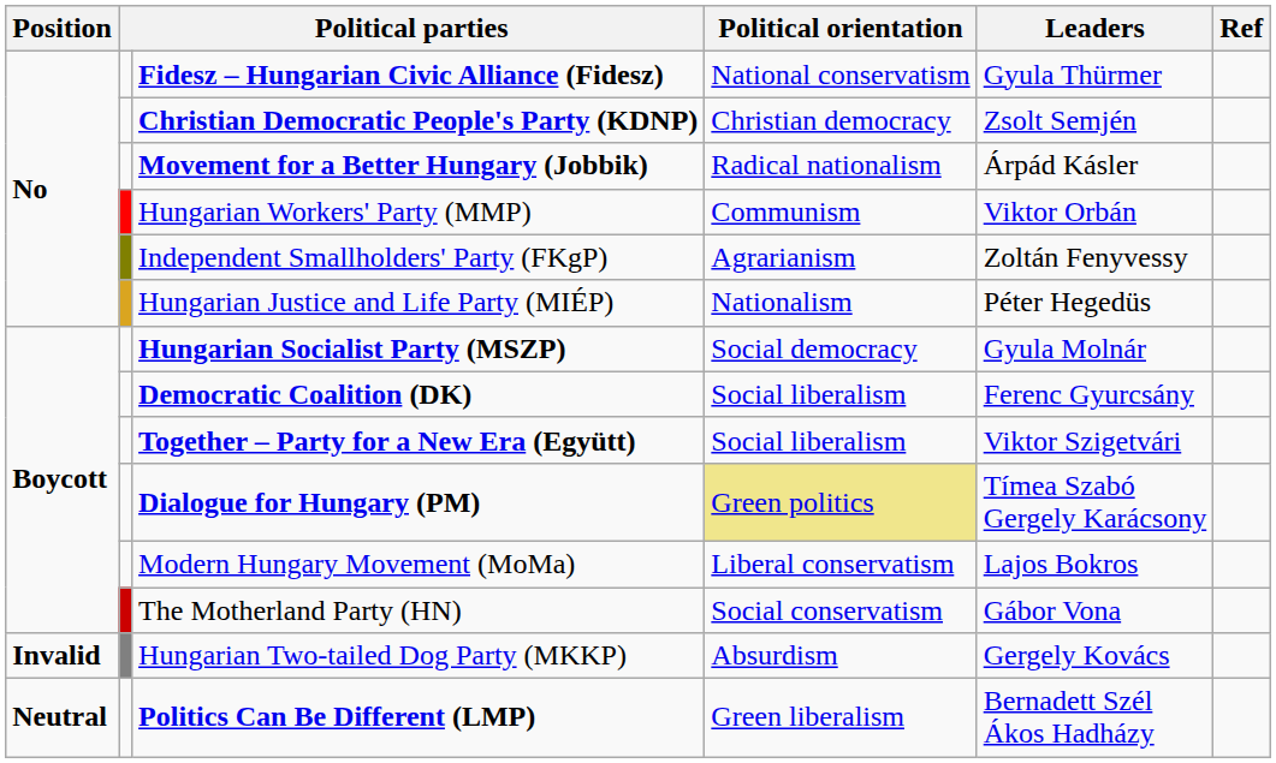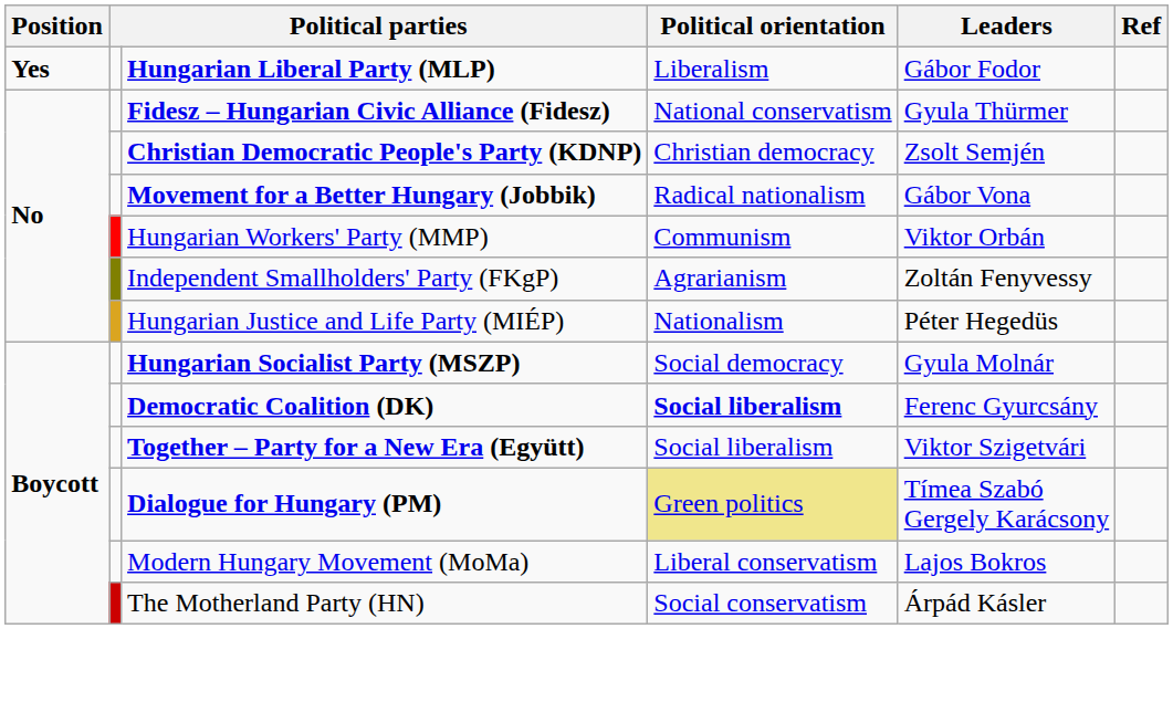+ row: Yes | Hungarian Liberal Party (MLP) | Liberalism | Gábor Fodor
Movement for a Better Hungary (Jobbik) | Leaders: Árpád Kásler -> Gábor Vona
Democratic Coalition (DK) | Political orientation: normal -> bold
The Motherland Party (HN) | Leaders: Gábor Vona -> Árpád Kásler
- row: Invalid | Hungarian Two-tailed Dog Party (MKKP) | Absurdism | Gergely Kovács
- row: Neutral | Politics Can Be Different (LMP) | Green liberalism | Bernadett Szél Ákos Hadházy
